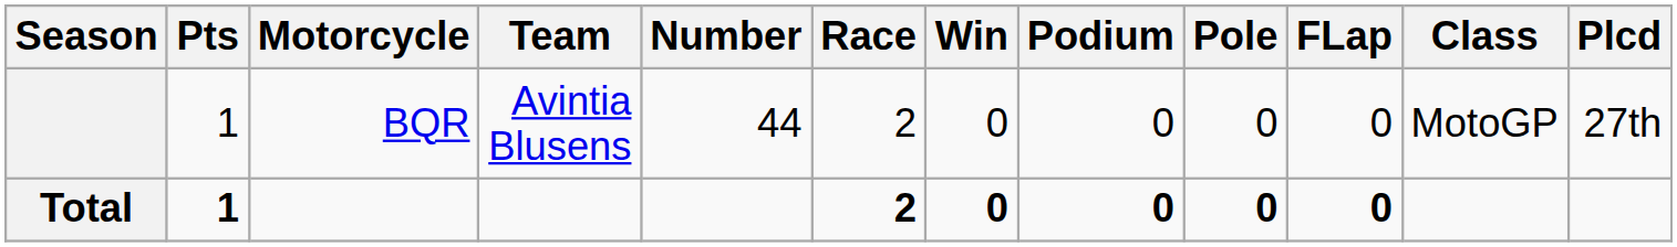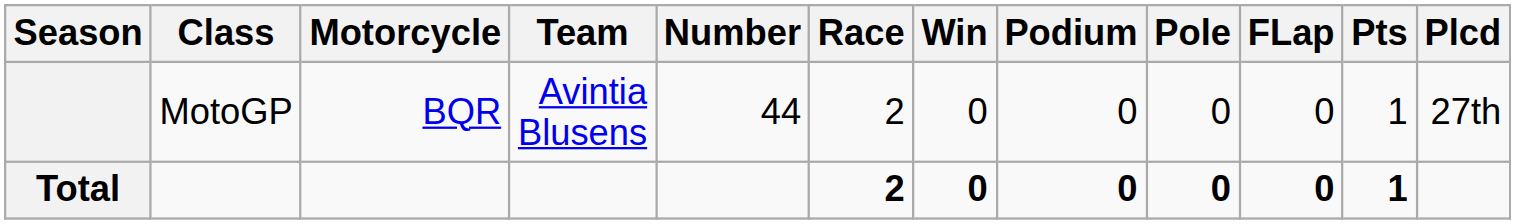columns swapped: Class <-> Pts
